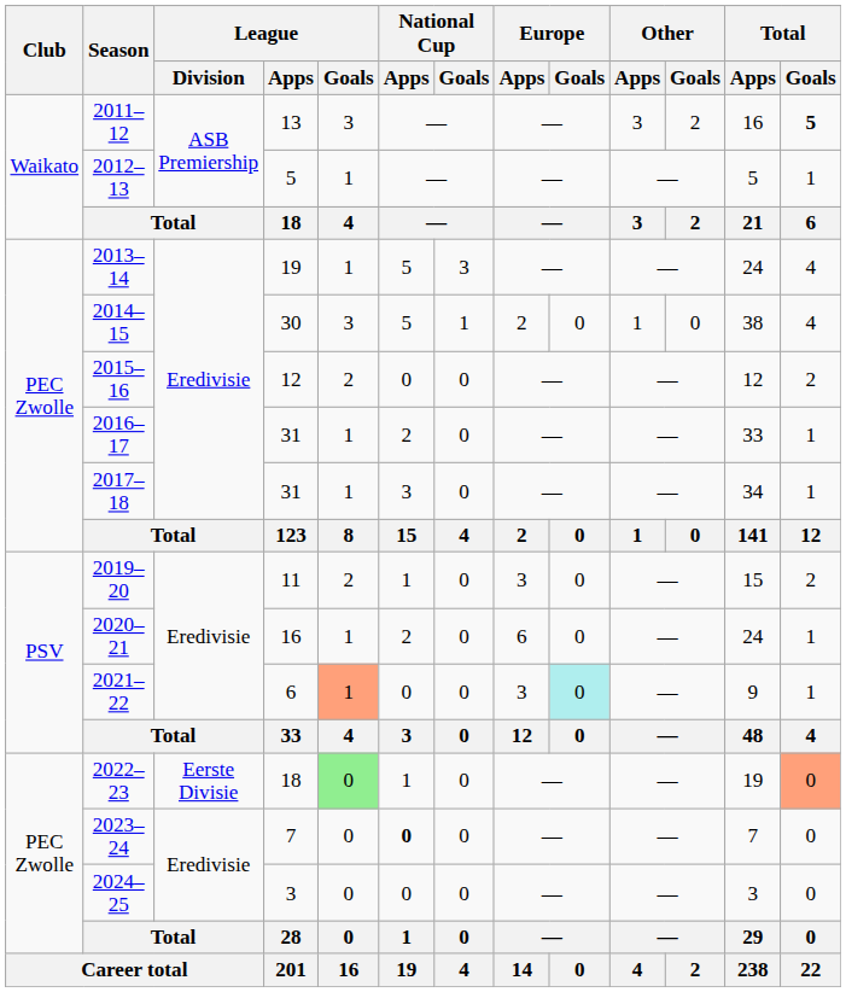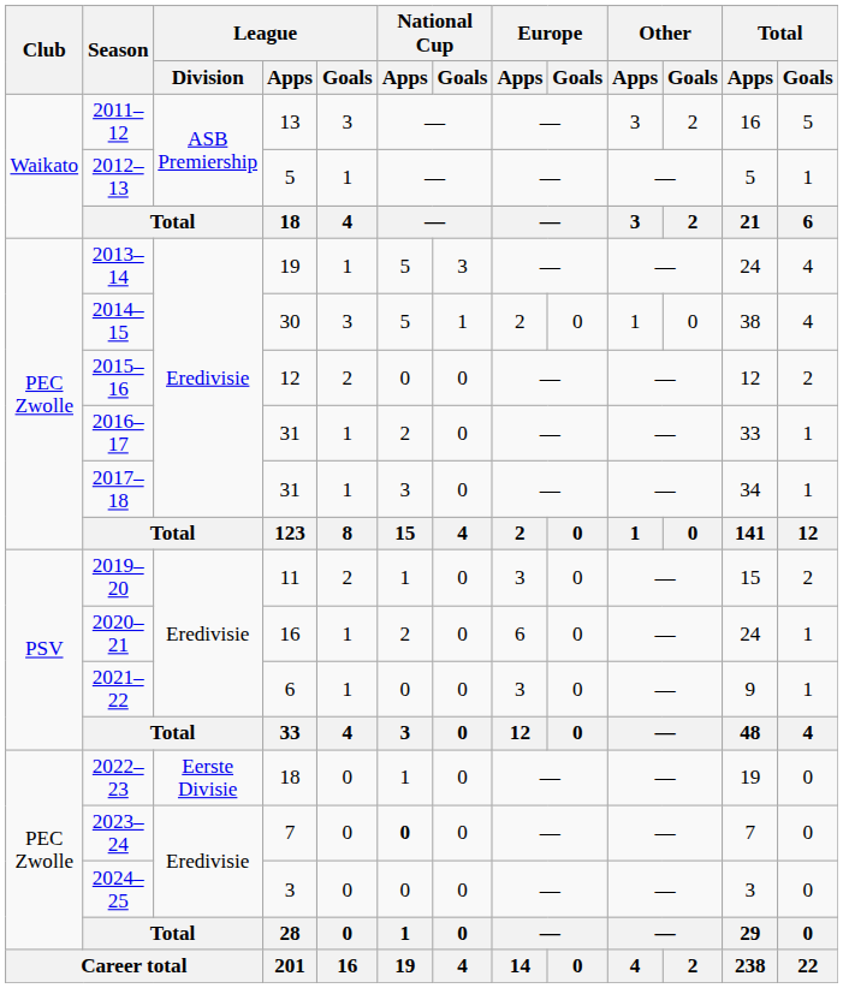2011–12 | Total / Goals: bold -> normal
2021–22 | League / Goals: lightsalmon background -> no background
2021–22 | Europe / Goals: paleturquoise background -> no background
2022–23 | League / Goals: lightgreen background -> no background
2022–23 | Total / Goals: lightsalmon background -> no background
